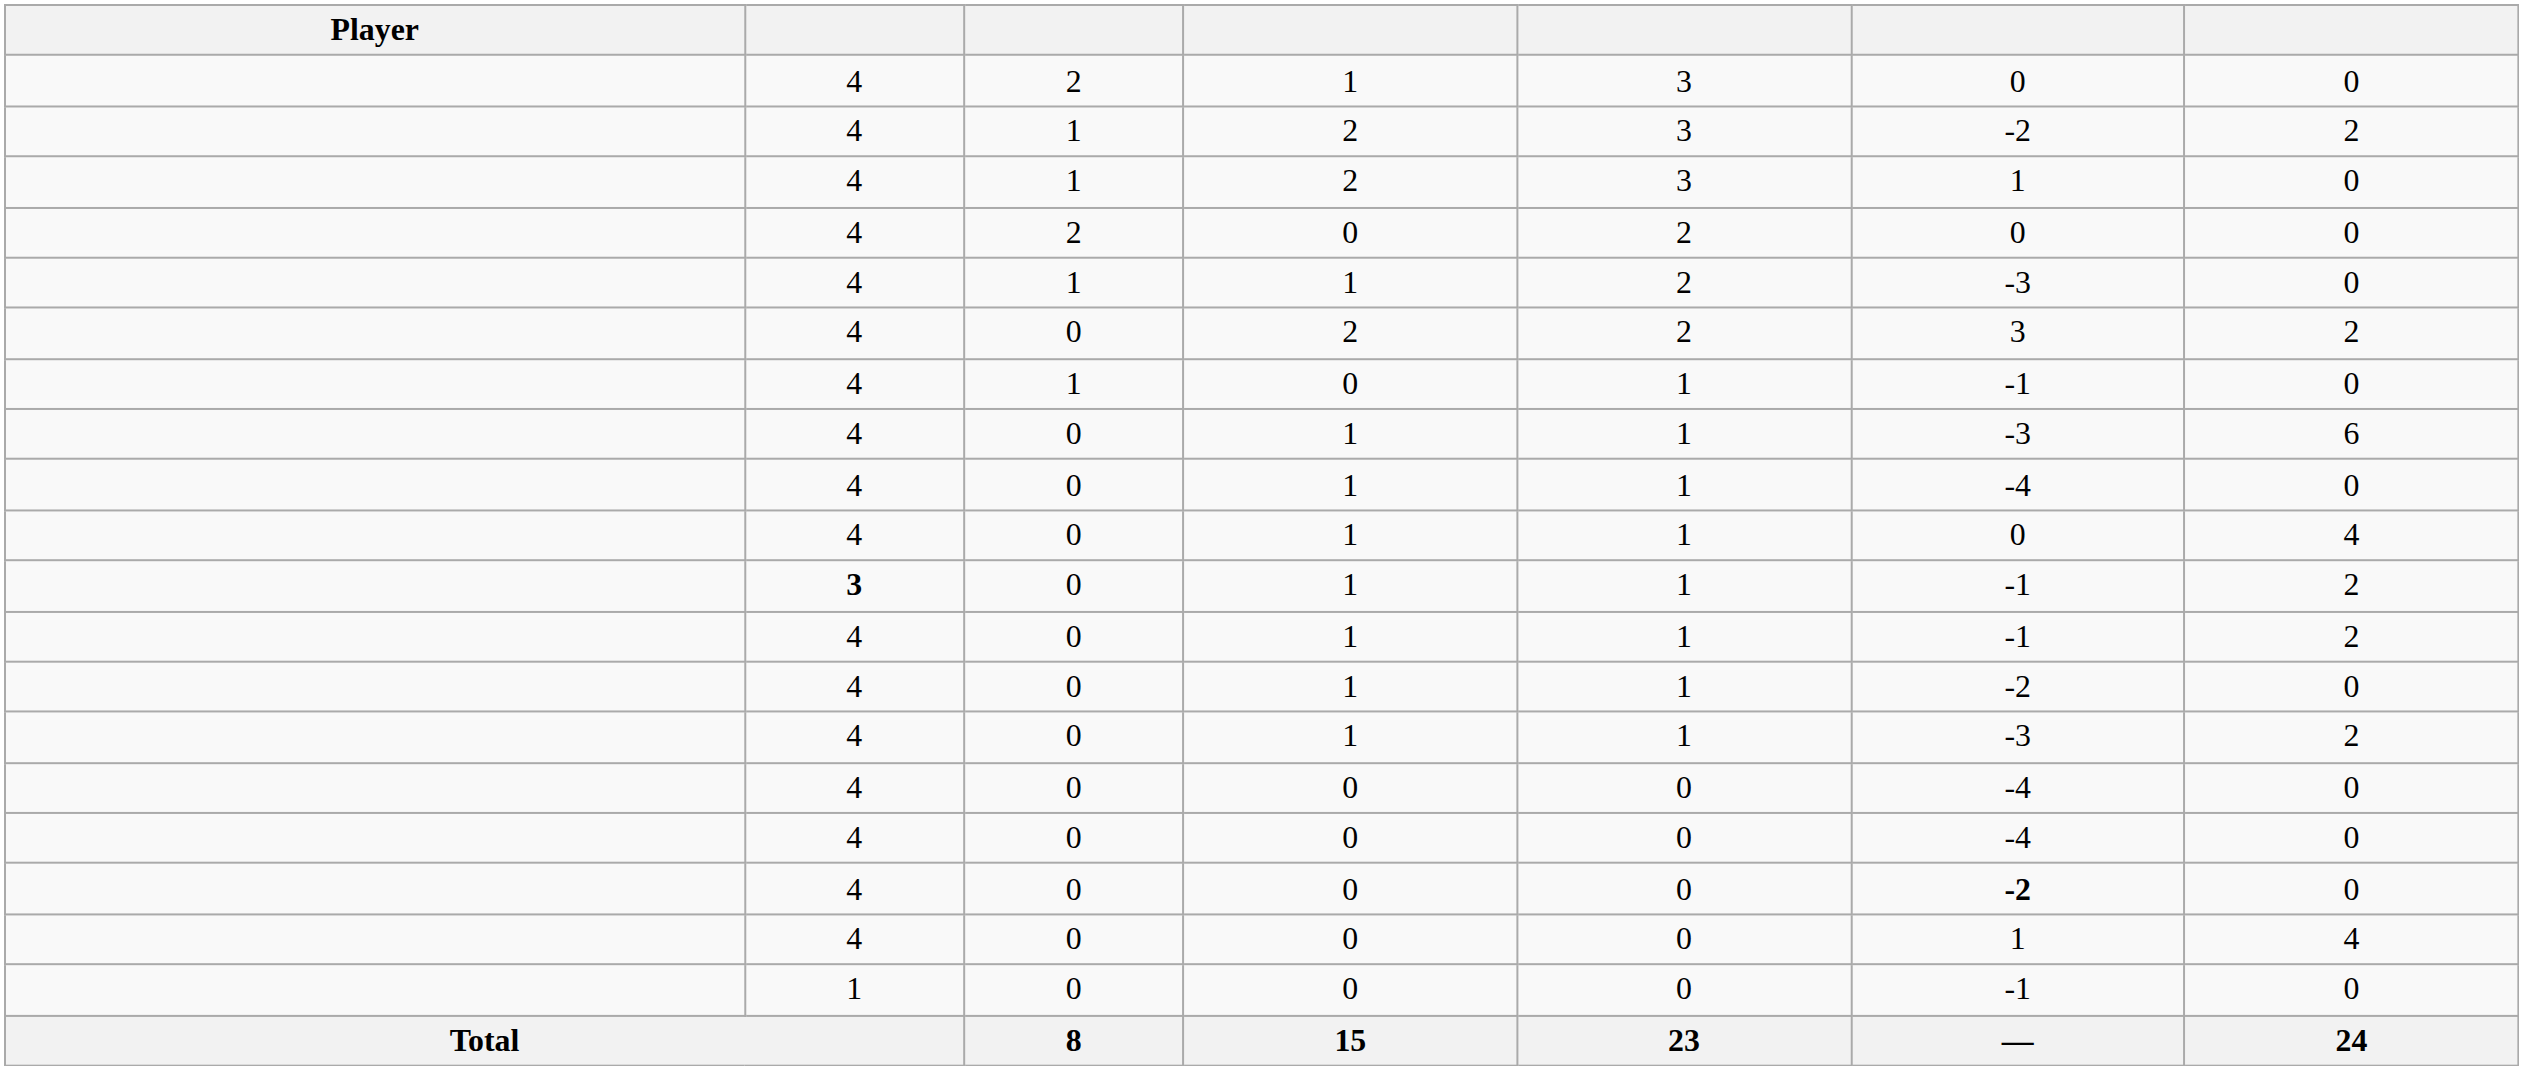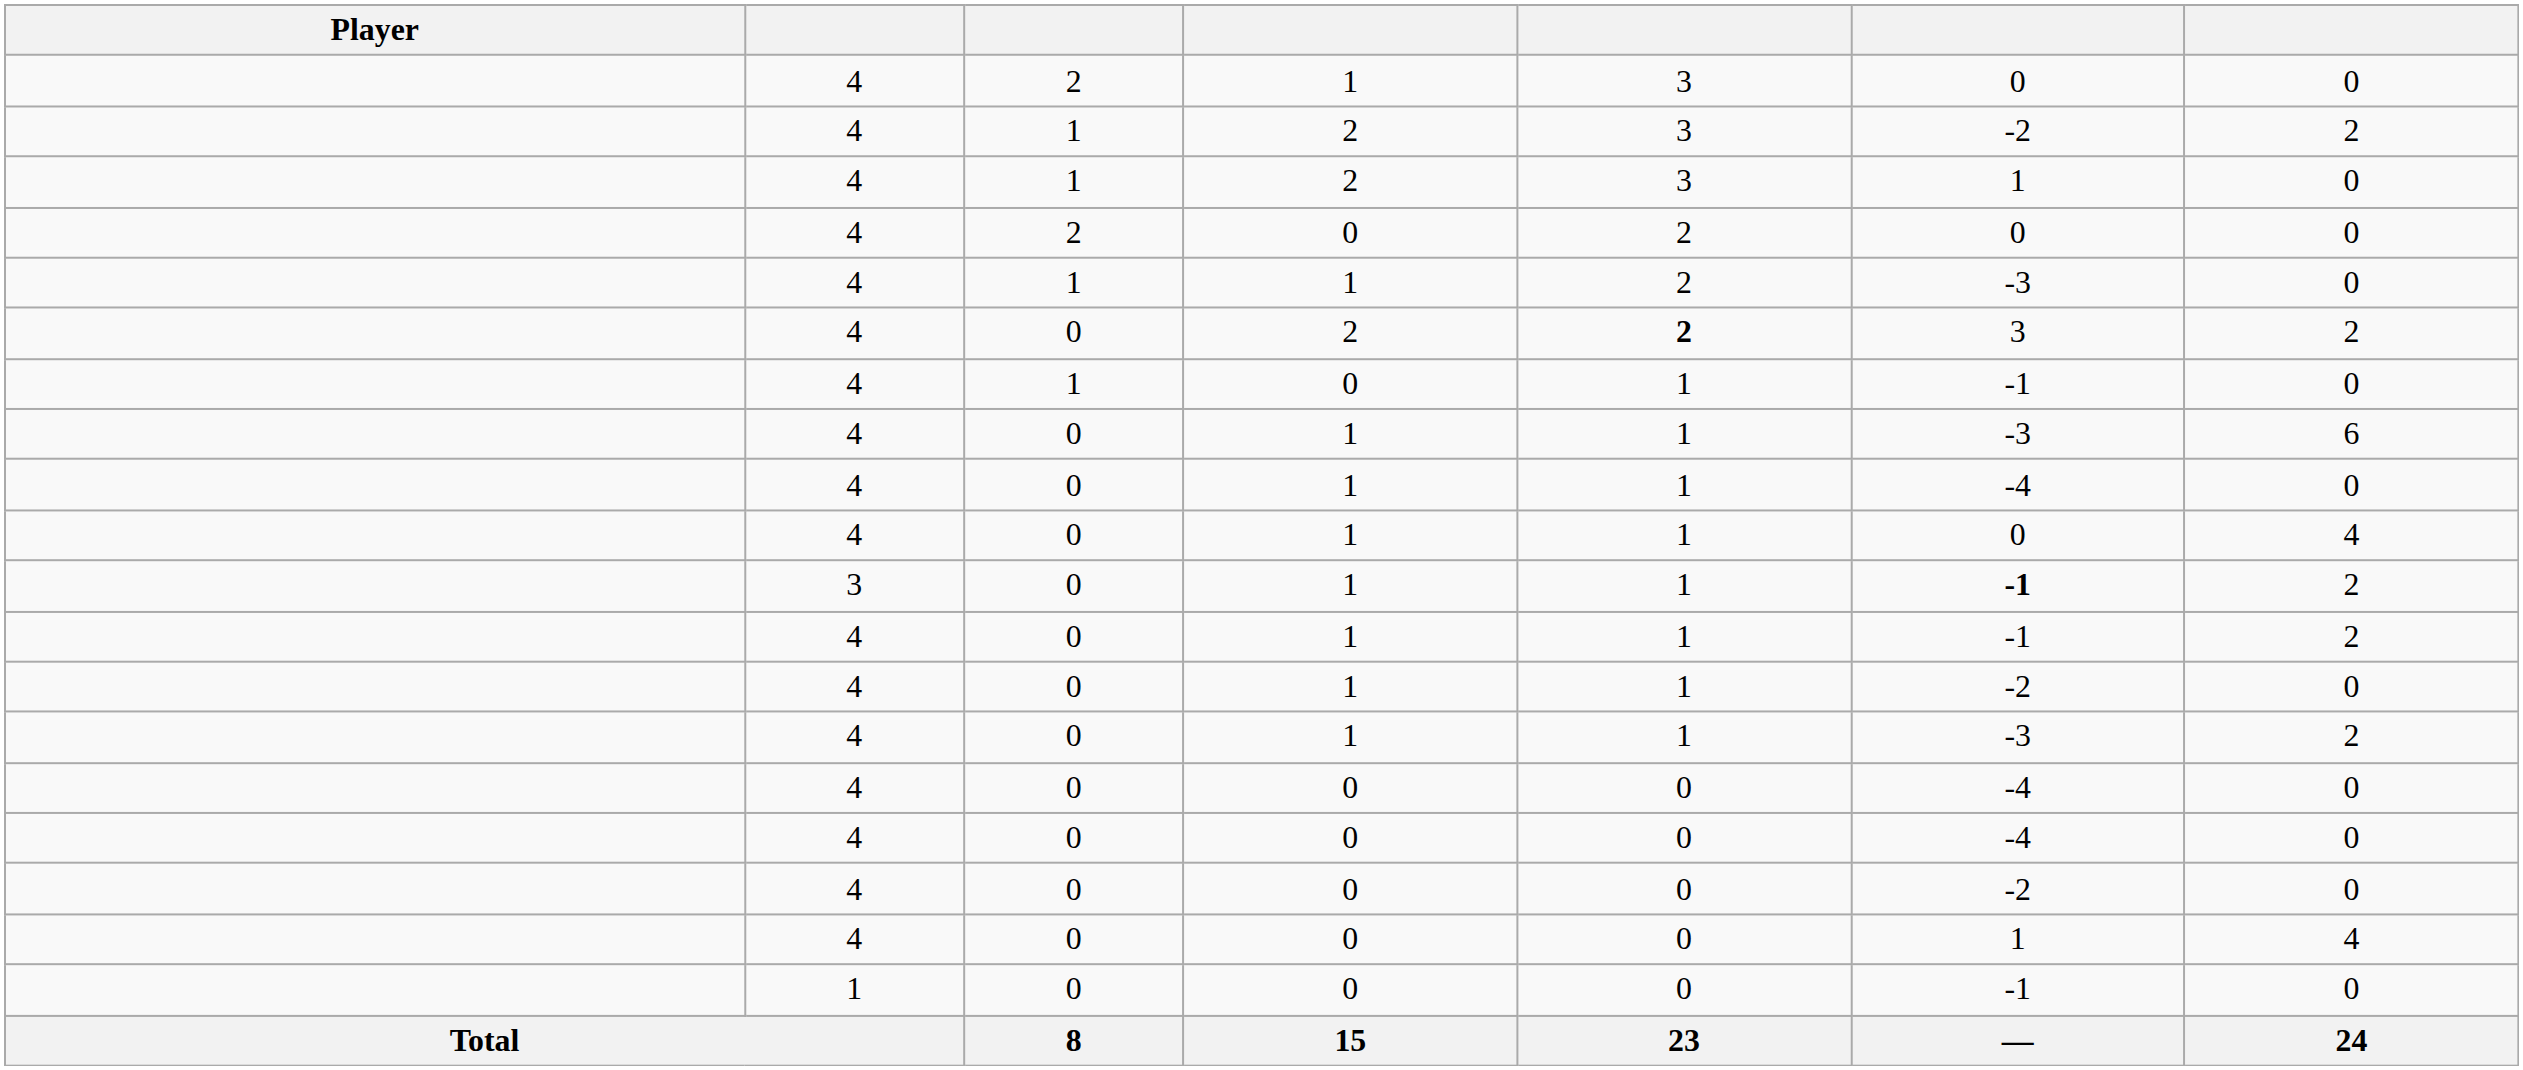row 7 | column 5: normal -> bold
row 12 | column 2: bold -> normal
row 12 | column 6: normal -> bold
row 18 | column 6: bold -> normal
